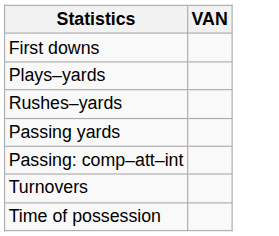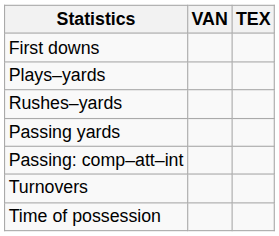+ column: TEX
